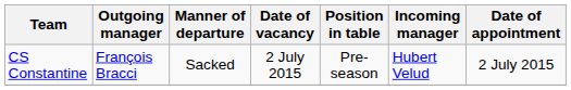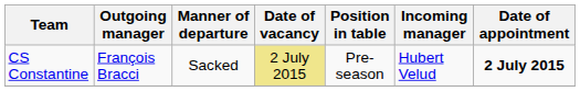CS Constantine | Date of vacancy: no background -> khaki background
CS Constantine | Date of appointment: normal -> bold
